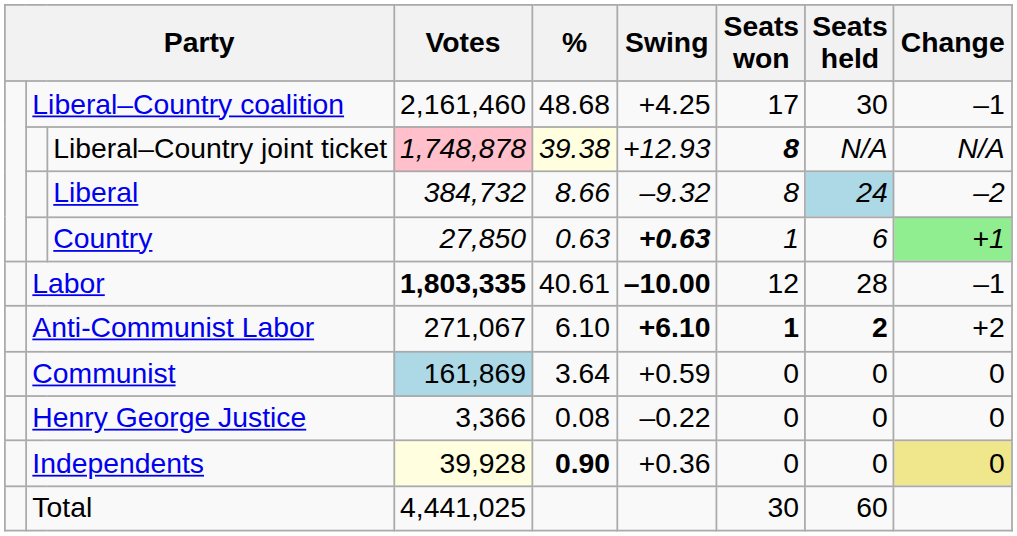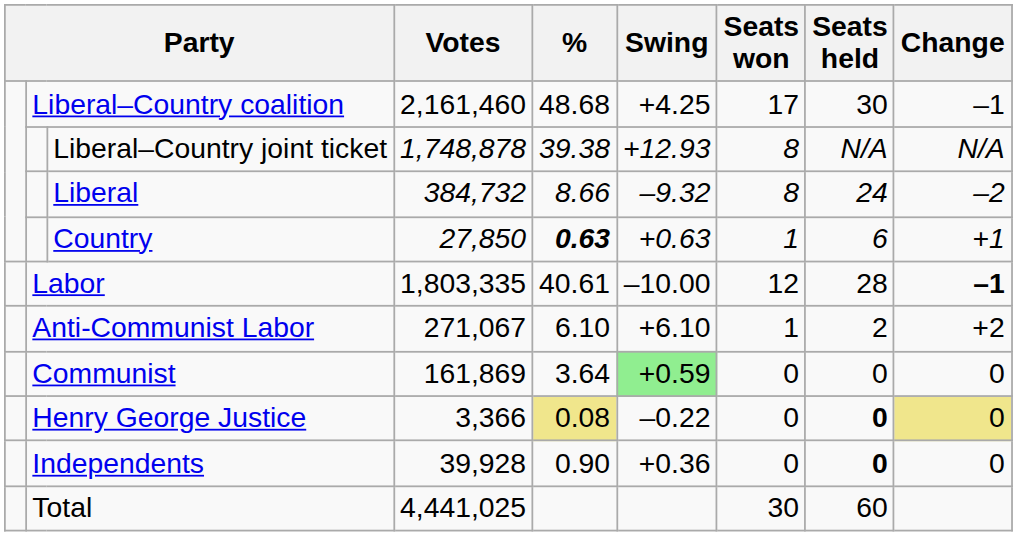Liberal–Country joint ticket | Votes: pink background -> no background
Liberal–Country joint ticket | %: lightyellow background -> no background
Liberal–Country joint ticket | Seats won: bold -> normal
Liberal | Seats held: lightblue background -> no background
Country | %: normal -> bold
Country | Swing: bold -> normal
Country | Change: lightgreen background -> no background
Labor | Votes: bold -> normal
Labor | Swing: bold -> normal
Labor | Change: normal -> bold
Anti-Communist Labor | Swing: bold -> normal
Anti-Communist Labor | Seats won: bold -> normal
Anti-Communist Labor | Seats held: bold -> normal
Communist | Votes: lightblue background -> no background
Communist | Swing: no background -> lightgreen background
Henry George Justice | %: no background -> khaki background
Henry George Justice | Seats held: normal -> bold
Henry George Justice | Change: no background -> khaki background
Independents | Votes: lightyellow background -> no background
Independents | %: bold -> normal
Independents | Seats held: normal -> bold
Independents | Change: khaki background -> no background
